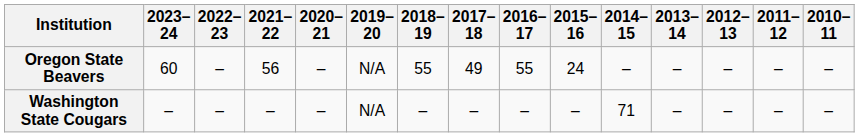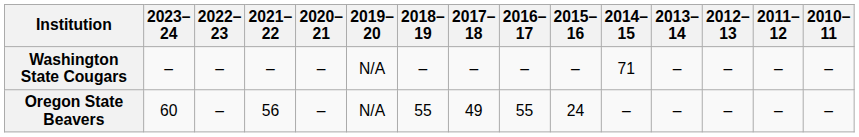rows swapped: Oregon State Beavers <-> Washington State Cougars
